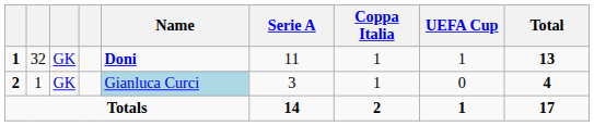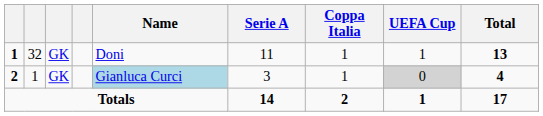row 2 | Name: bold -> normal
row 3 | UEFA Cup: no background -> lightgrey background
